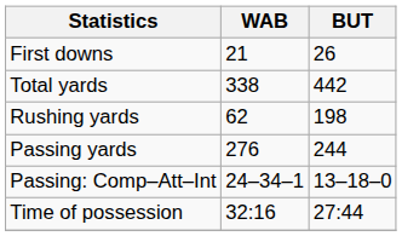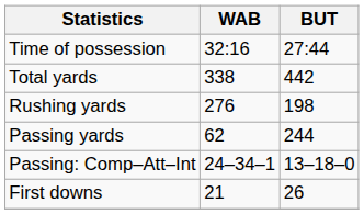rows swapped: First downs <-> Time of possession
Rushing yards | WAB: 62 -> 276
Passing yards | WAB: 276 -> 62
